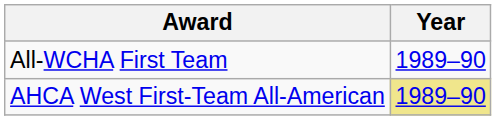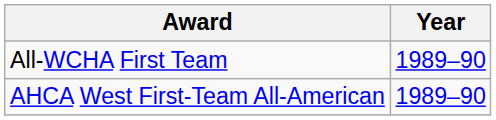row 3 | Year: khaki background -> no background
